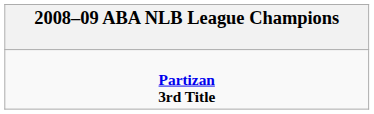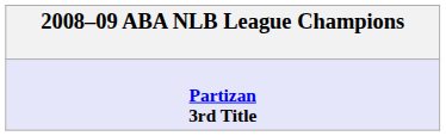row 2 | column 1: no background -> lavender background
